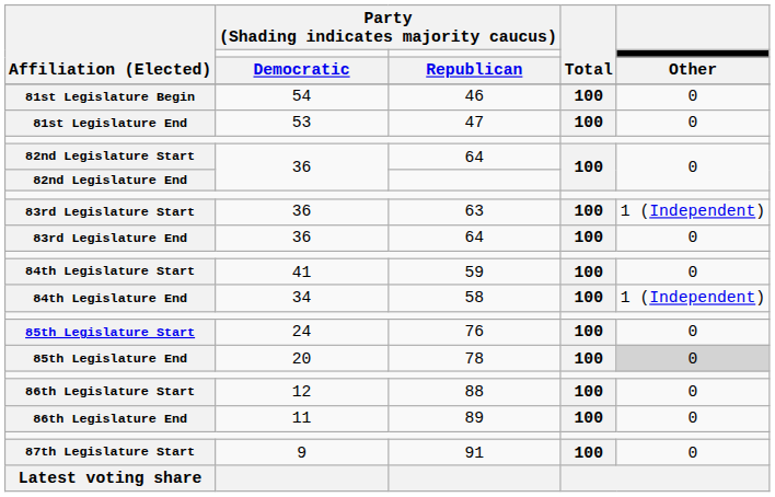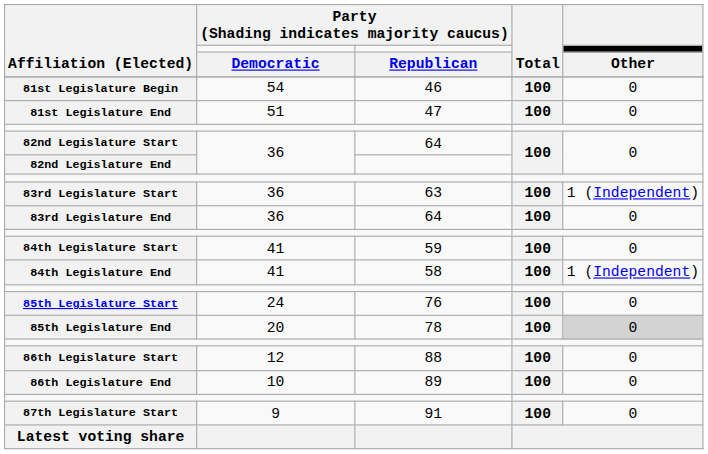81st Legislature End | column 2: 53 -> 51
84th Legislature End | column 2: 34 -> 41
86th Legislature End | column 2: 11 -> 10
